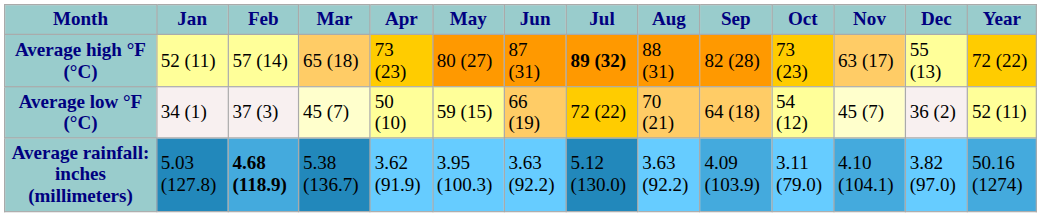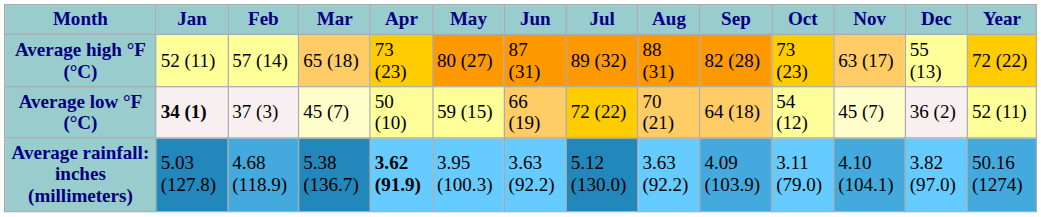row 2 | Jul: bold -> normal
row 3 | Jan: normal -> bold
row 4 | Feb: bold -> normal
row 4 | Apr: normal -> bold
